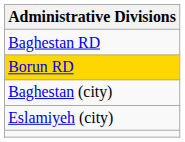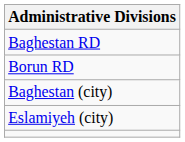row 3 | column 1: gold background -> no background
